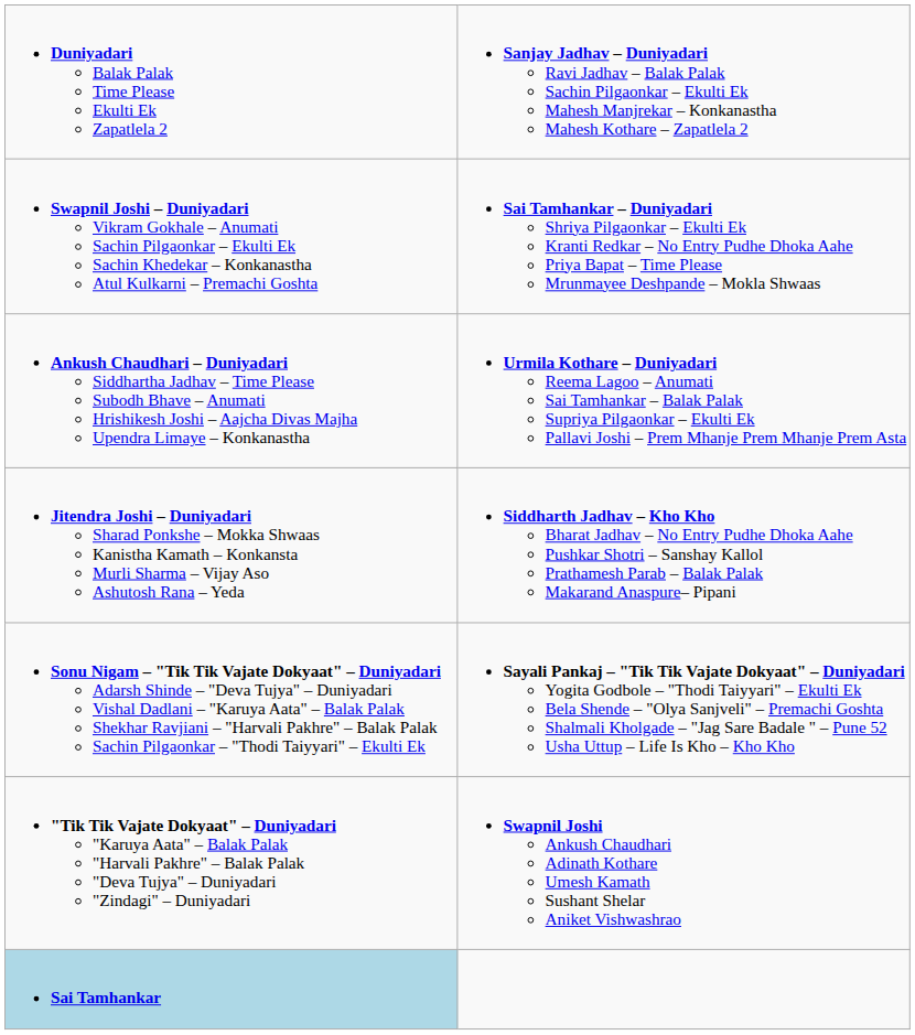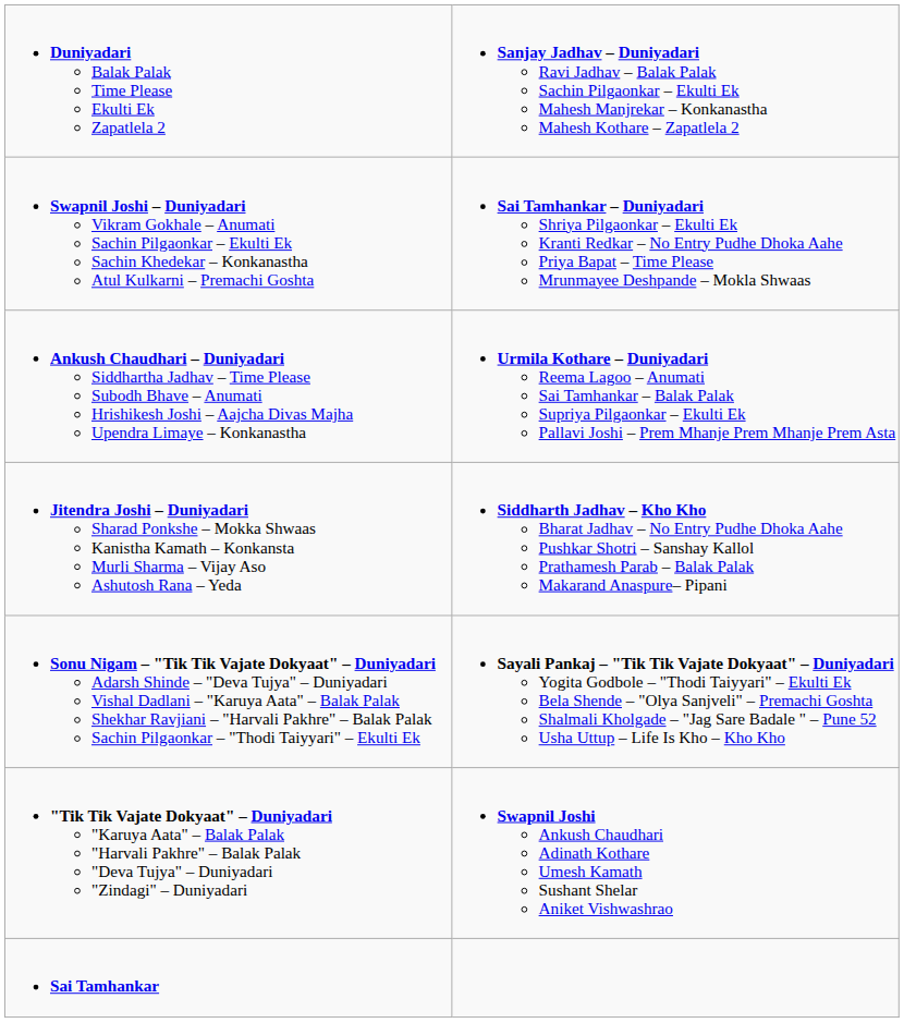Sai Tamhankar | column 1: lightblue background -> no background
